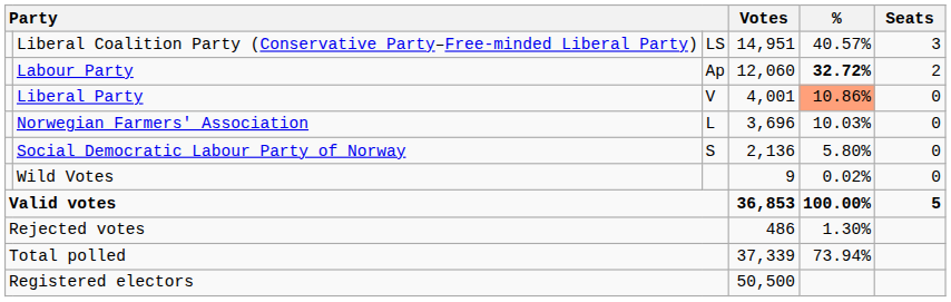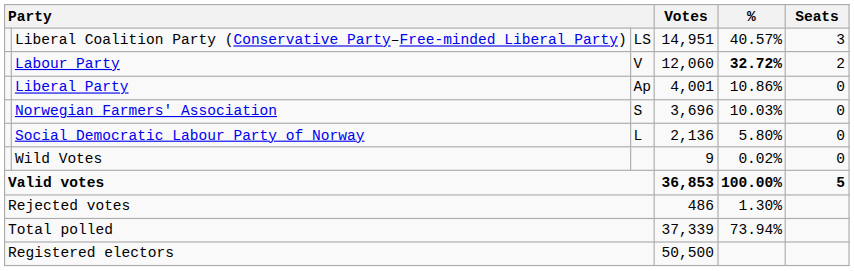Labour Party | column 3: Ap -> V
Liberal Party | column 3: V -> Ap
Liberal Party | %: lightsalmon background -> no background
Norwegian Farmers' Association | column 3: L -> S
Social Democratic Labour Party of Norway | column 3: S -> L
